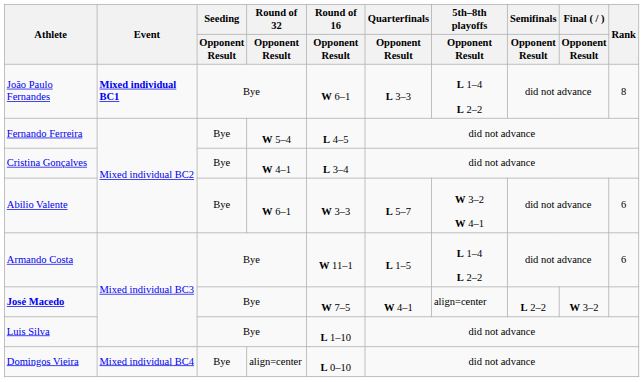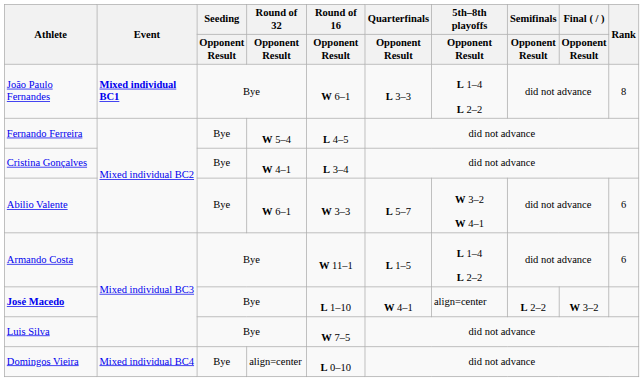José Macedo | Round of 16 / Opponent Result: W 7–5 -> L 1–10
Luis Silva | Round of 16 / Opponent Result: L 1–10 -> W 7–5
